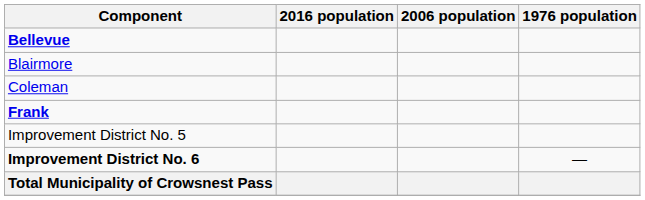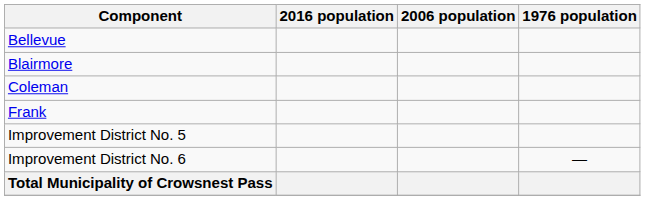Bellevue | Component: bold -> normal
Frank | Component: bold -> normal
Improvement District No. 6 | Component: bold -> normal
